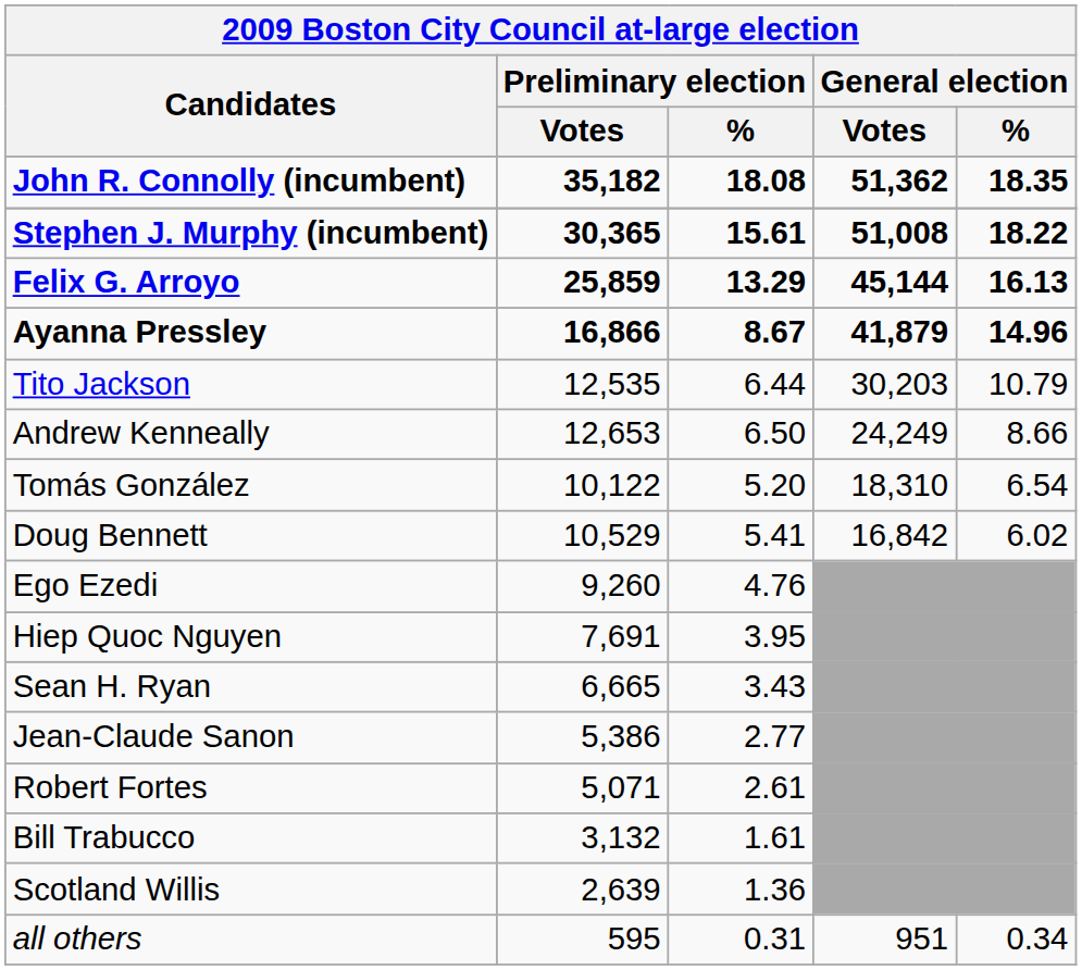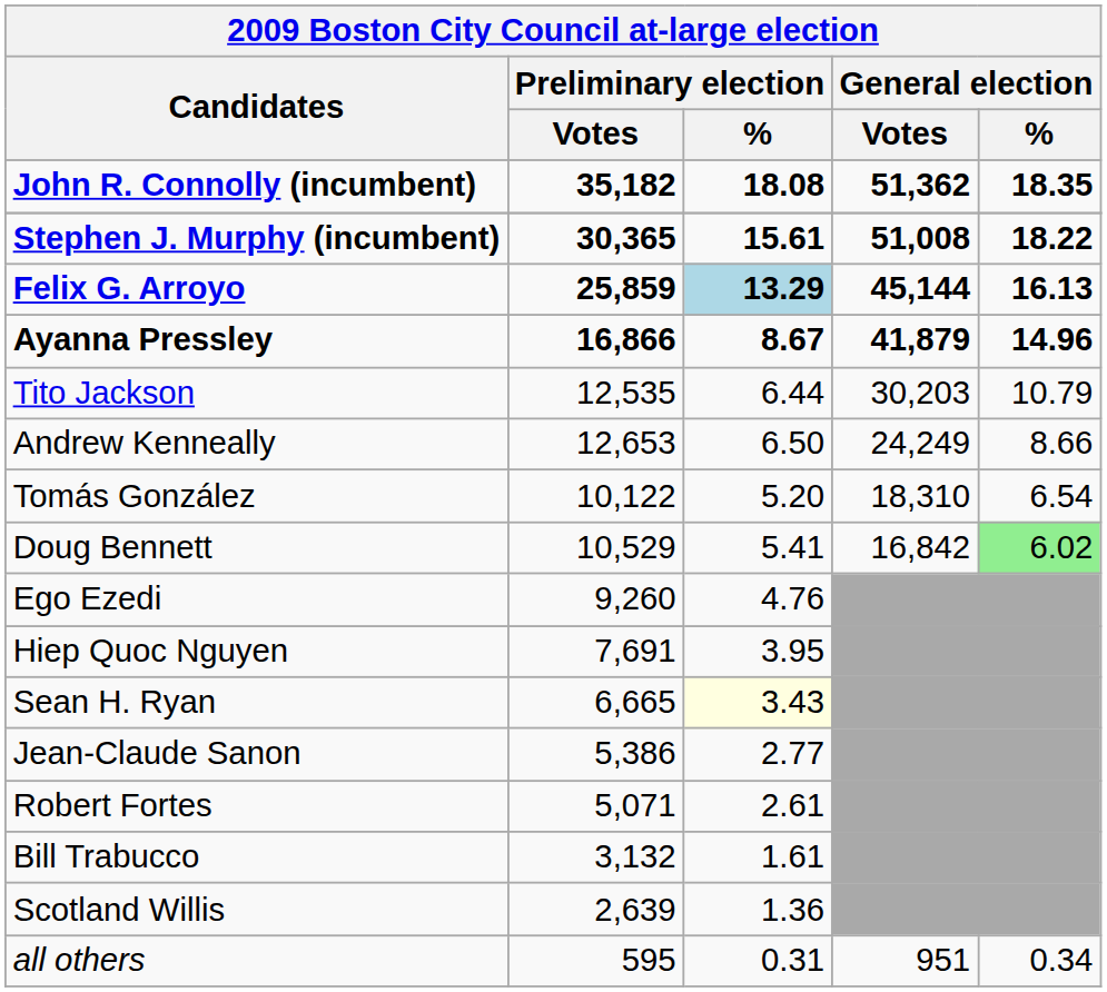Felix G. Arroyo | Preliminary election / %: no background -> lightblue background
Doug Bennett | General election / %: no background -> lightgreen background
Sean H. Ryan | Preliminary election / %: no background -> lightyellow background
